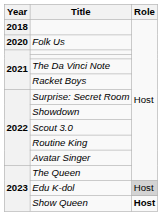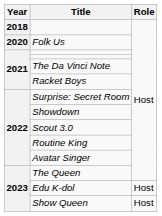Edu K-dol | Role: lightgrey background -> no background
Show Queen | Role: bold -> normal
